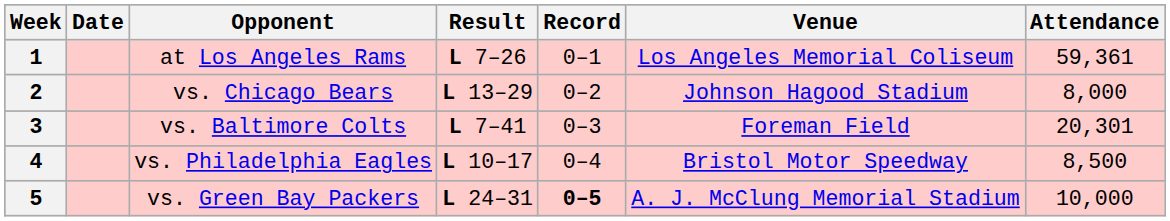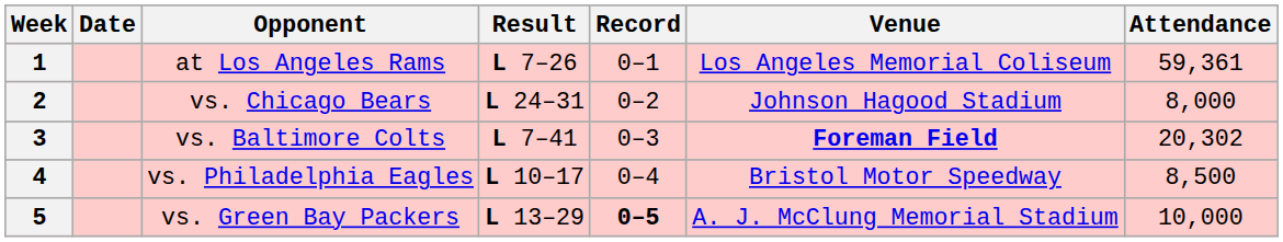2 | Result: L 13–29 -> L 24–31
3 | Venue: normal -> bold
3 | Attendance: 20,301 -> 20,302
5 | Result: L 24–31 -> L 13–29
